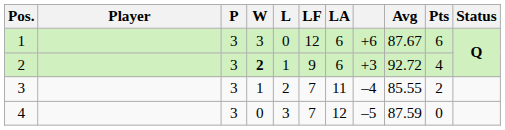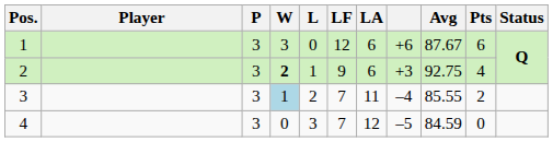row 3 | Avg: 92.72 -> 92.75
row 4 | W: no background -> lightblue background
row 5 | Avg: 87.59 -> 84.59
